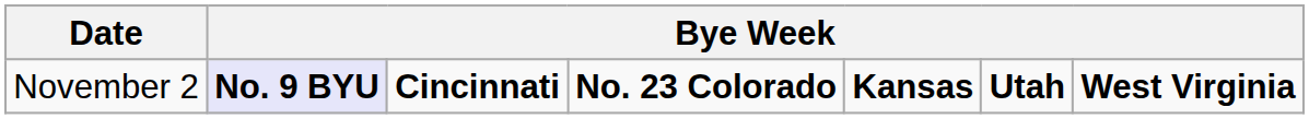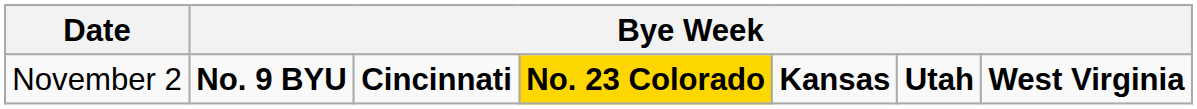November 2 | column 2: lavender background -> no background
November 2 | column 4: no background -> gold background
